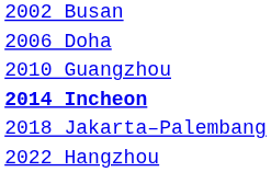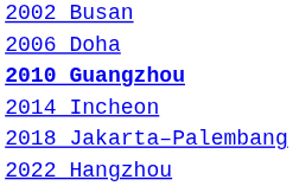2010 Guangzhou | column 1: normal -> bold
2014 Incheon | column 1: bold -> normal
